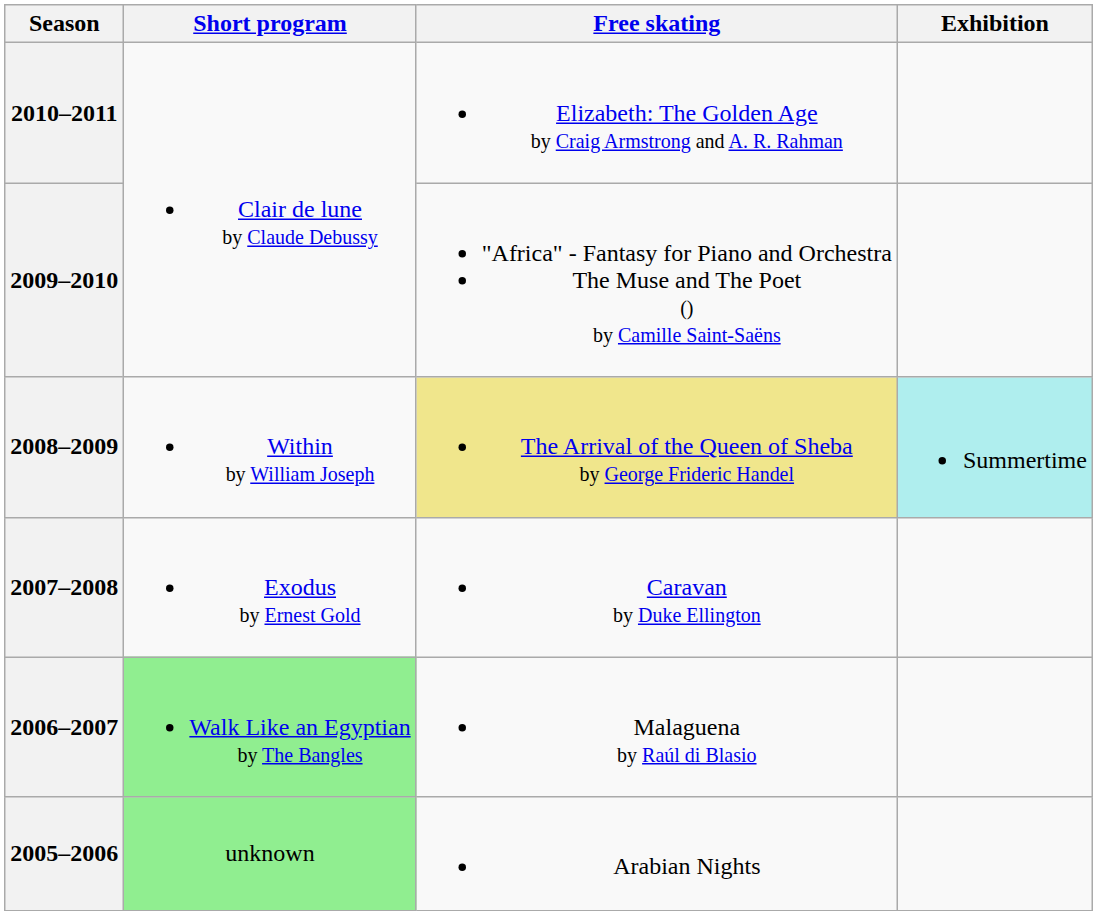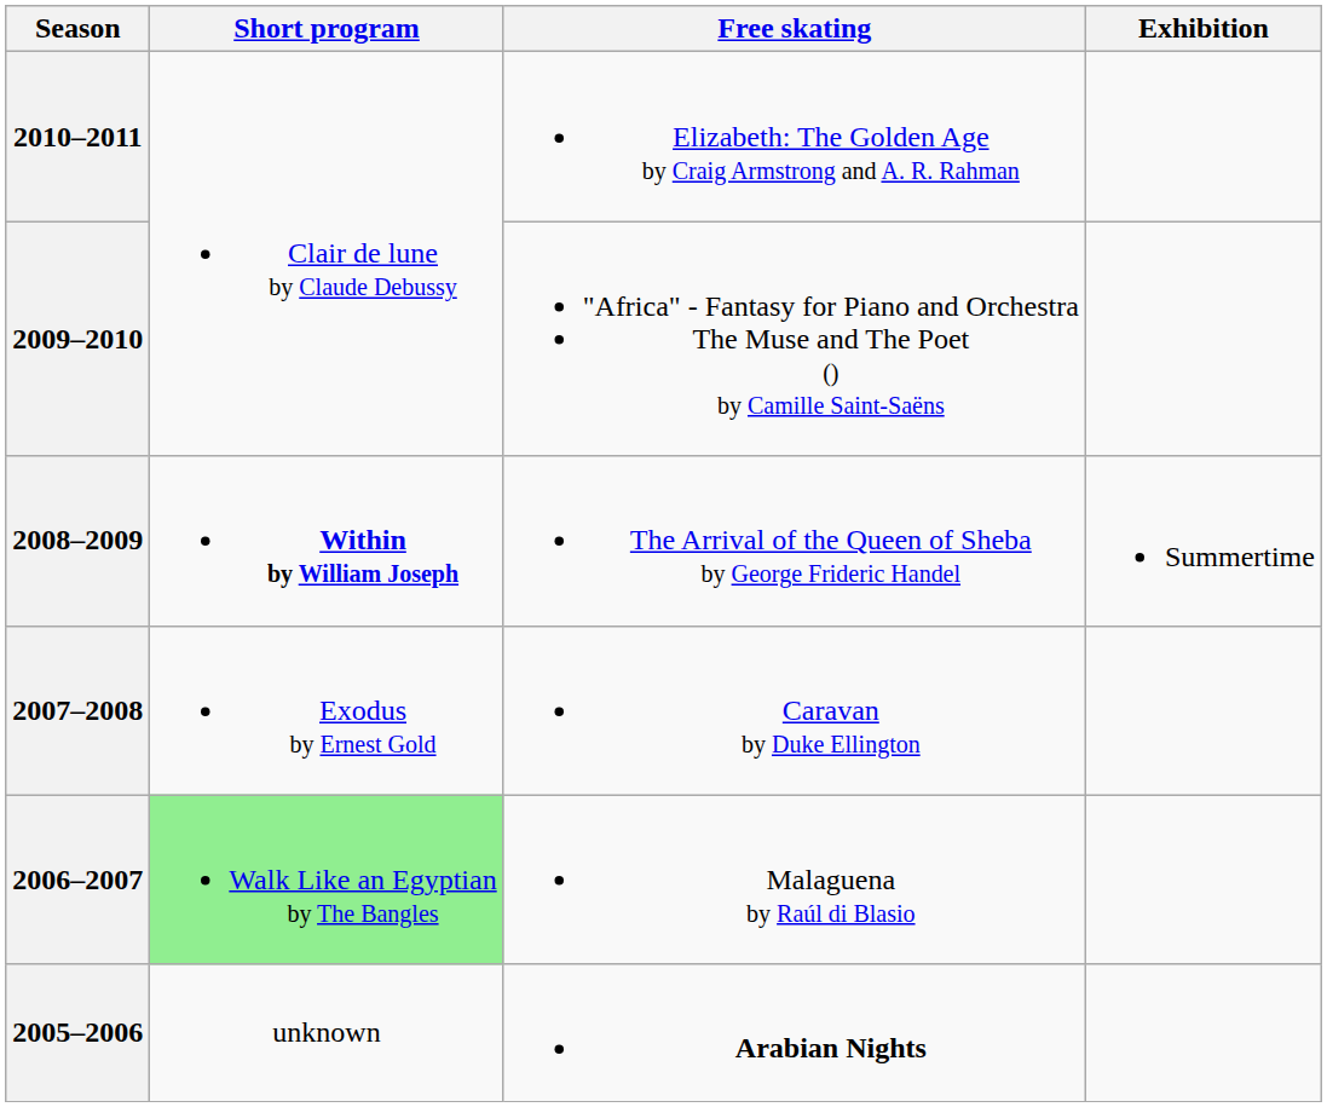2008–2009 | Short program: normal -> bold
2008–2009 | Free skating: khaki background -> no background
2008–2009 | Exhibition: paleturquoise background -> no background
2005–2006 | Short program: lightgreen background -> no background
2005–2006 | Free skating: normal -> bold
